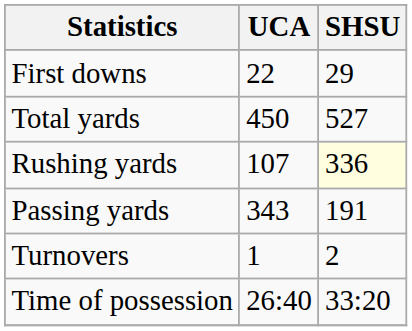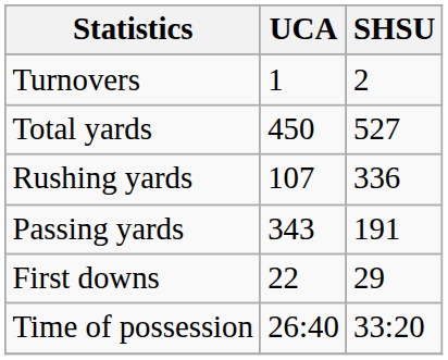rows swapped: First downs <-> Turnovers
Rushing yards | SHSU: lightyellow background -> no background
